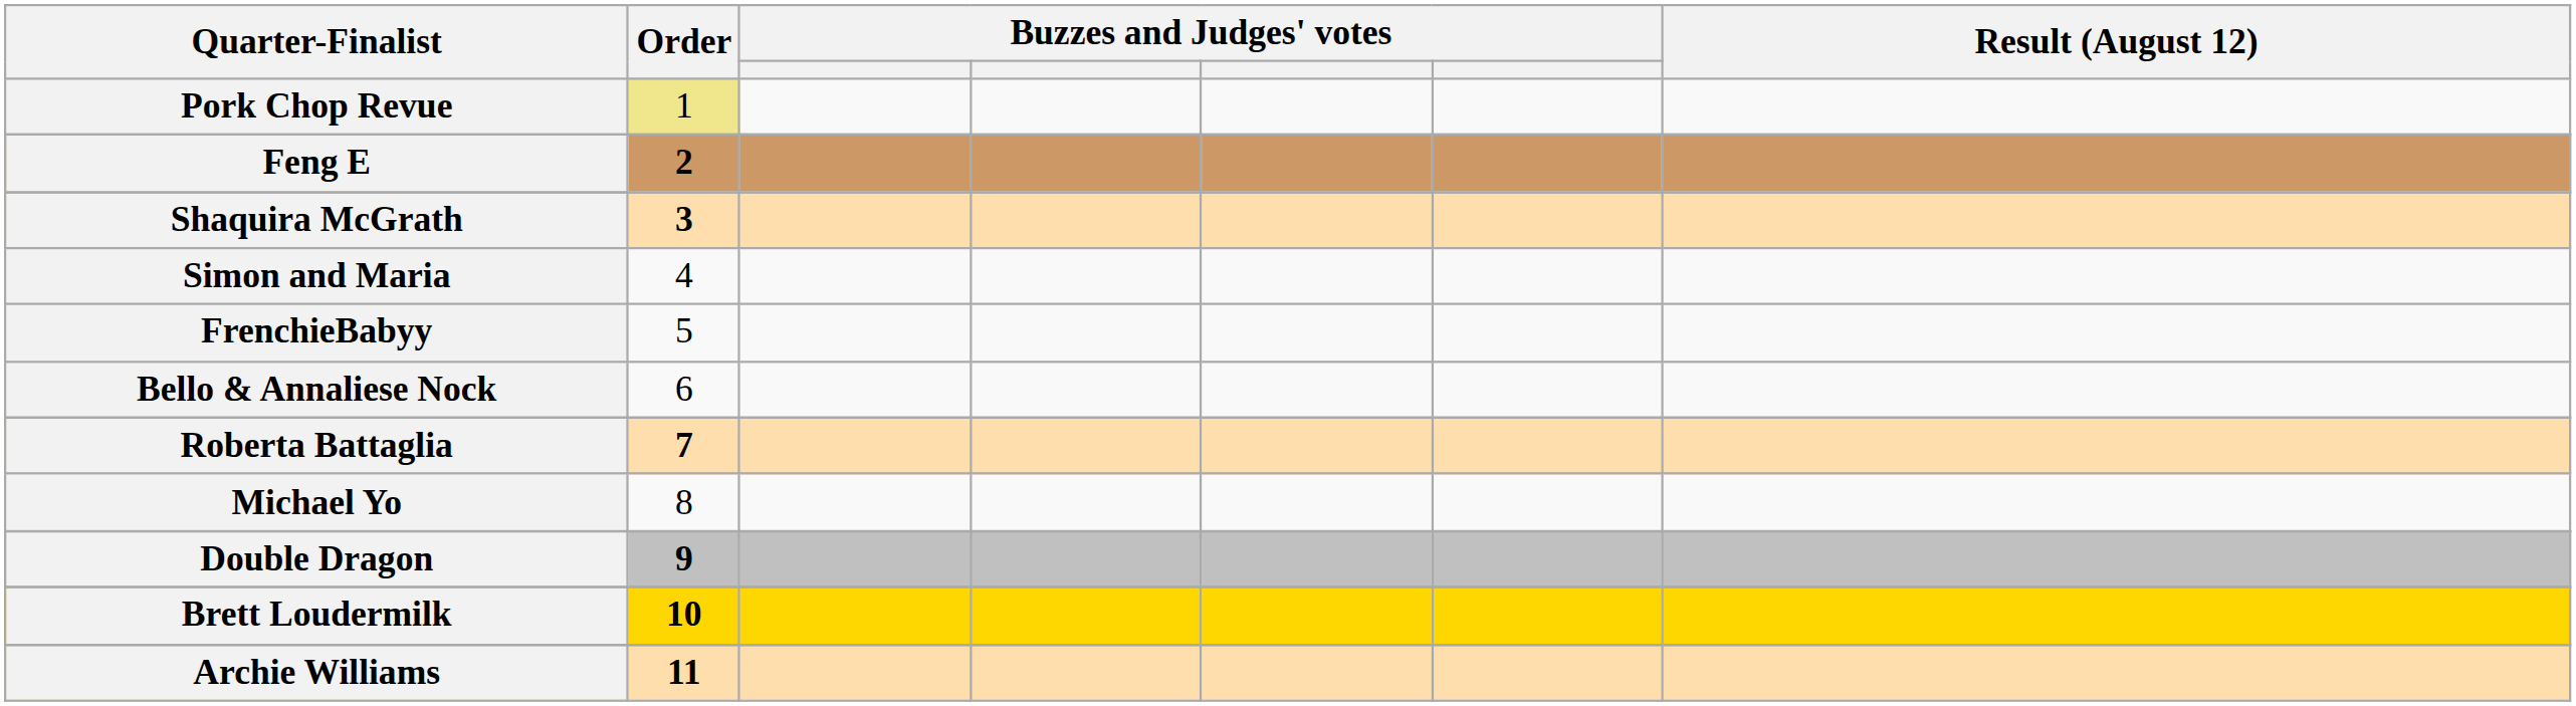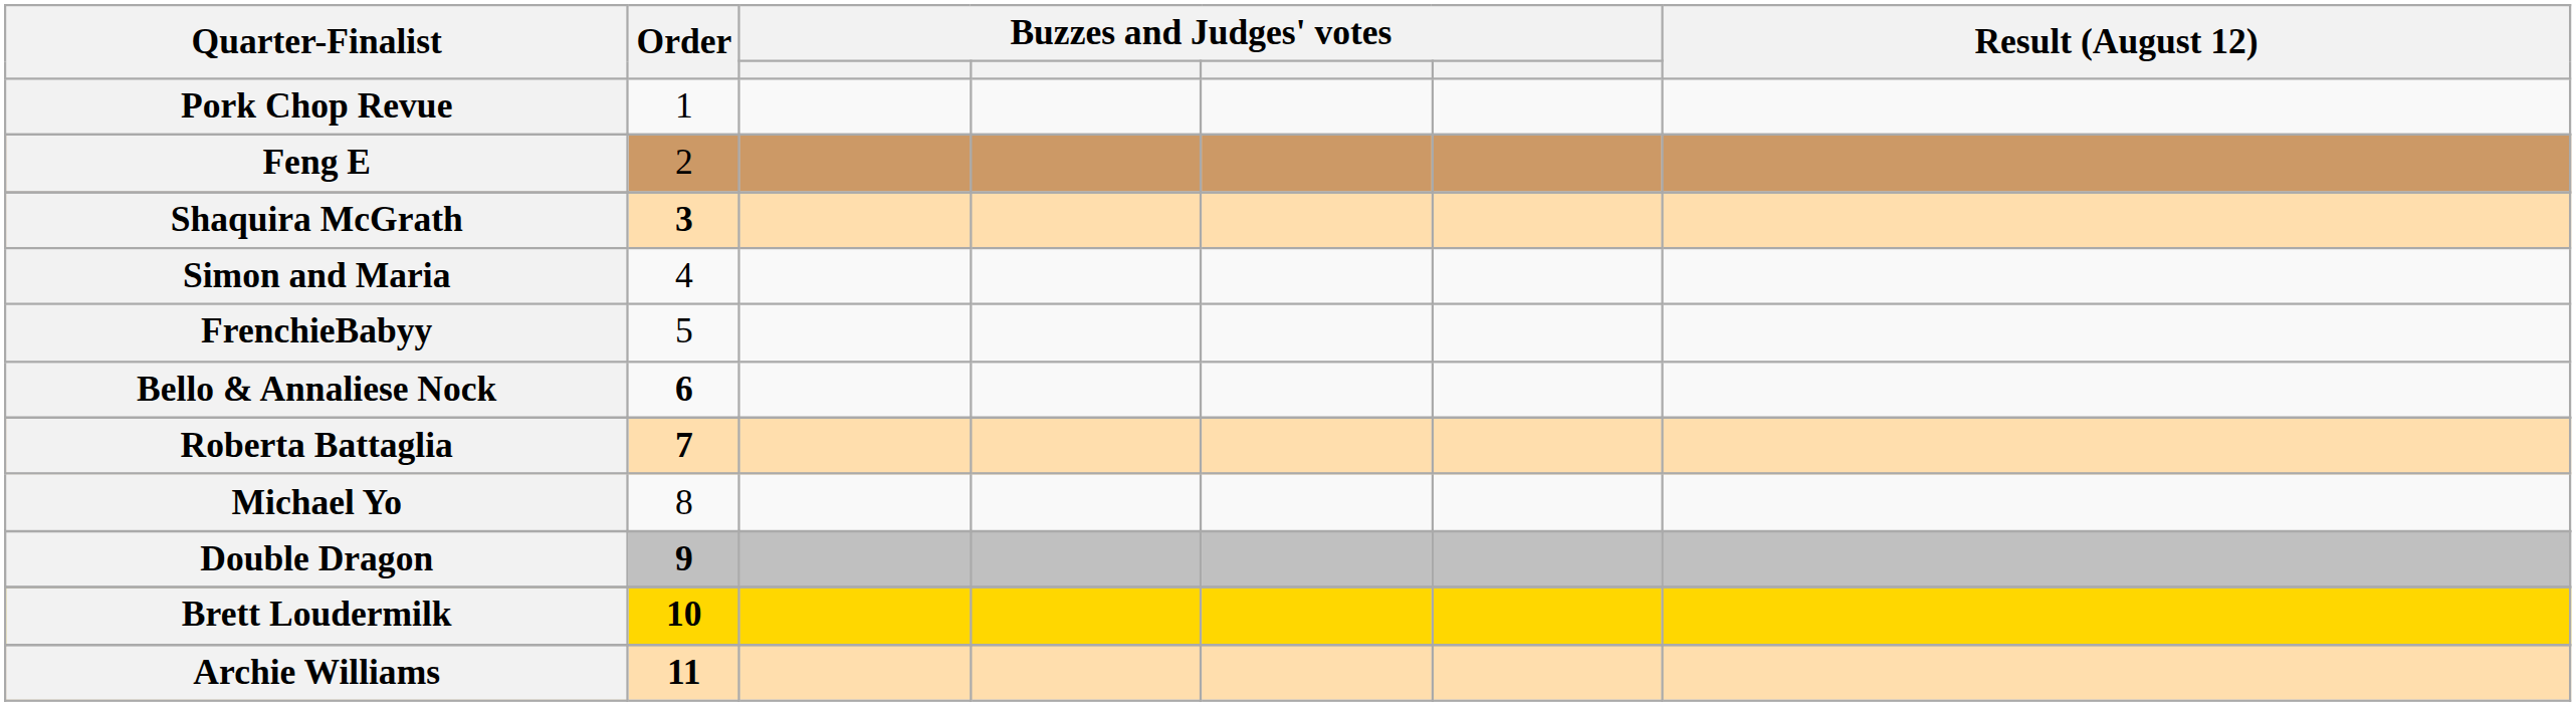Pork Chop Revue | Order: khaki background -> no background
Feng E | Order: bold -> normal
Bello & Annaliese Nock | Order: normal -> bold
